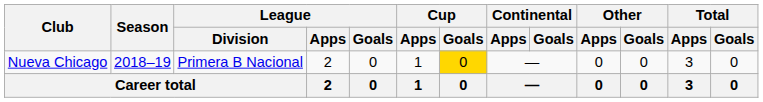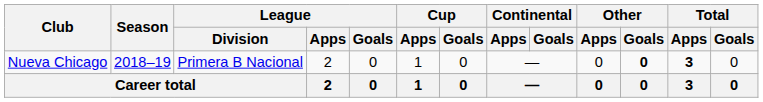Nueva Chicago | Cup / Goals: gold background -> no background
Nueva Chicago | Other / Goals: normal -> bold
Nueva Chicago | Total / Apps: normal -> bold
